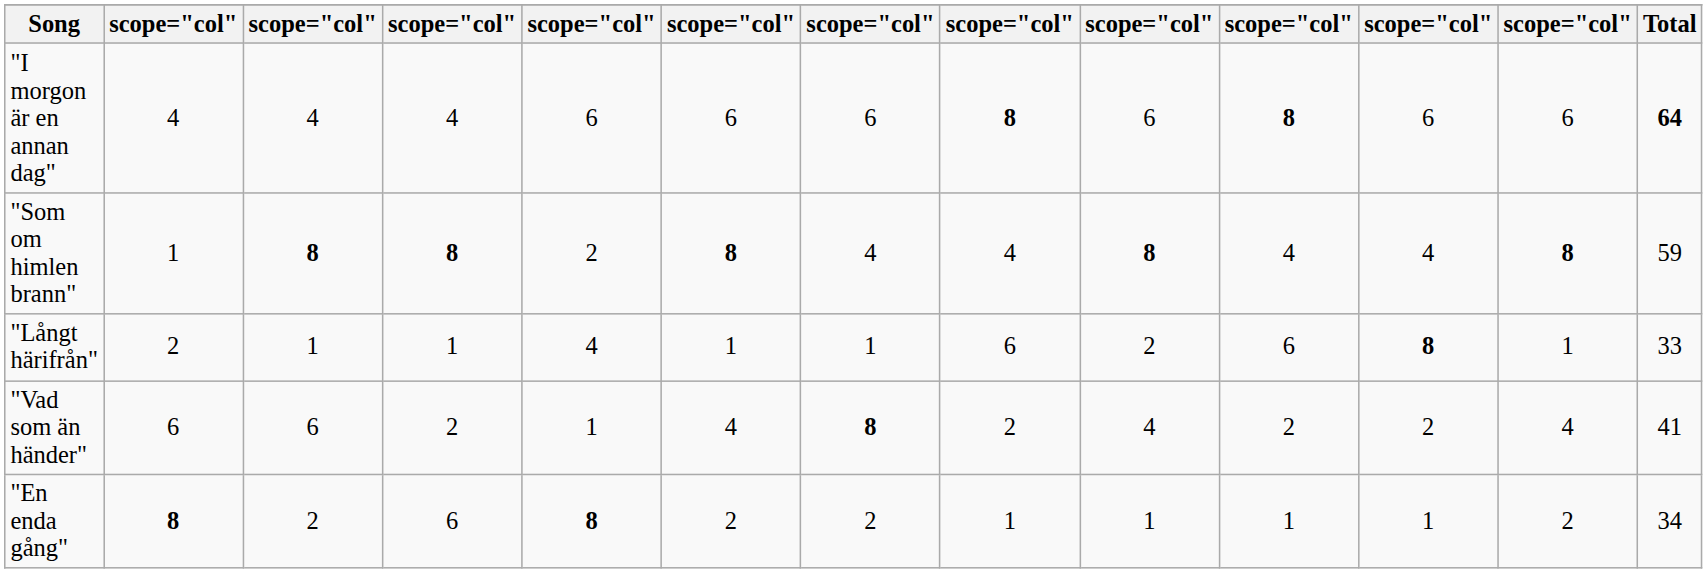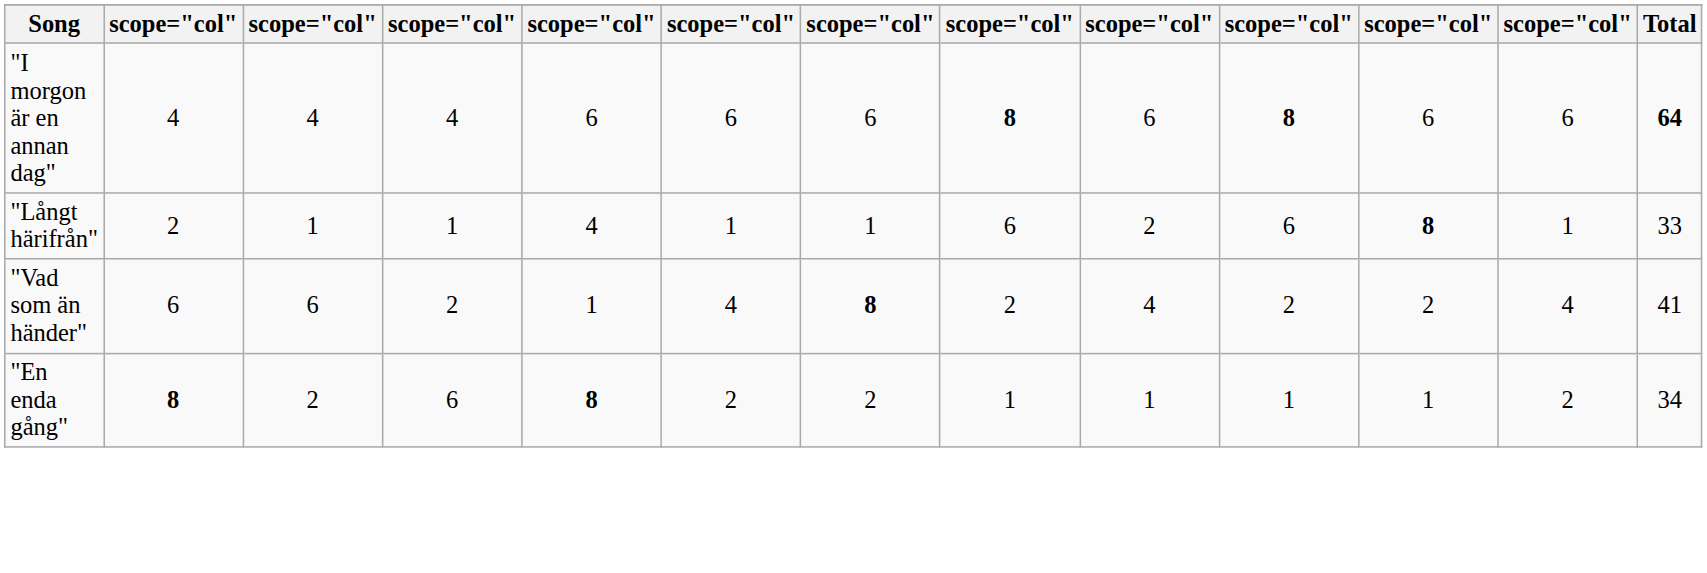- row: "Som om himlen brann" | 1 | 8 | 8 | 2 | 8 | 4 | 4 | 8 | 4 | 4 | 8 | 59
